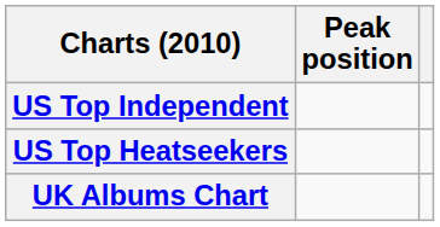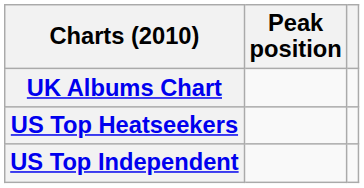rows swapped: UK Albums Chart <-> US Top Independent
